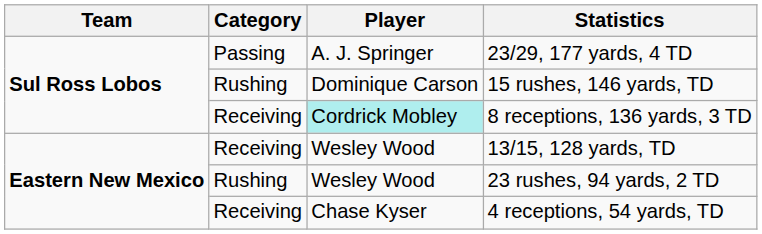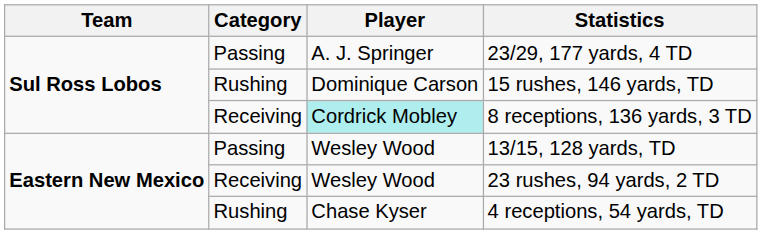13/15, 128 yards, TD | Category: Receiving -> Passing
23 rushes, 94 yards, 2 TD | Category: Rushing -> Receiving
4 receptions, 54 yards, TD | Category: Receiving -> Rushing
